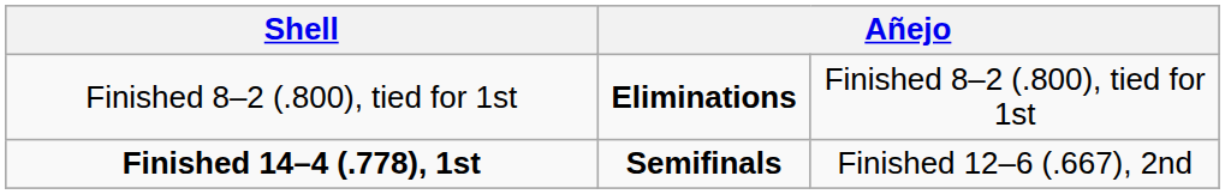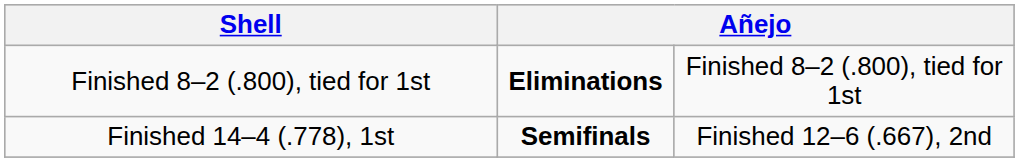Finished 14–4 (.778), 1st | column 1: bold -> normal
